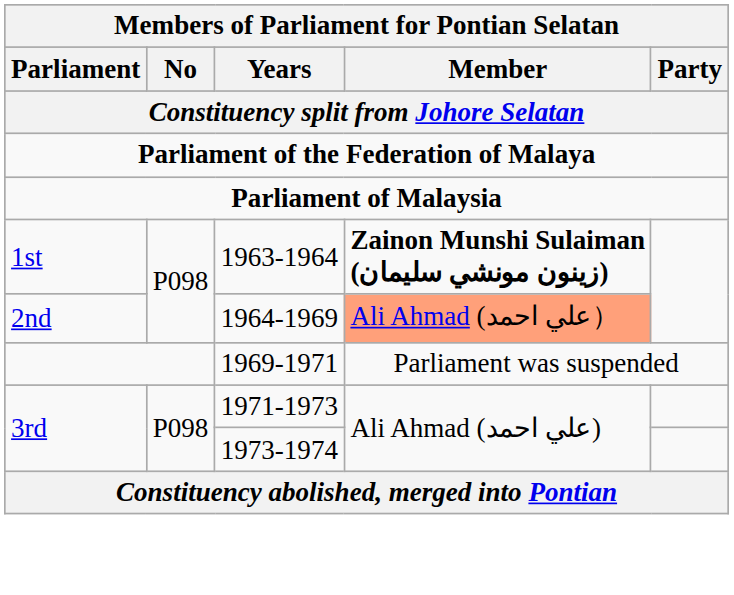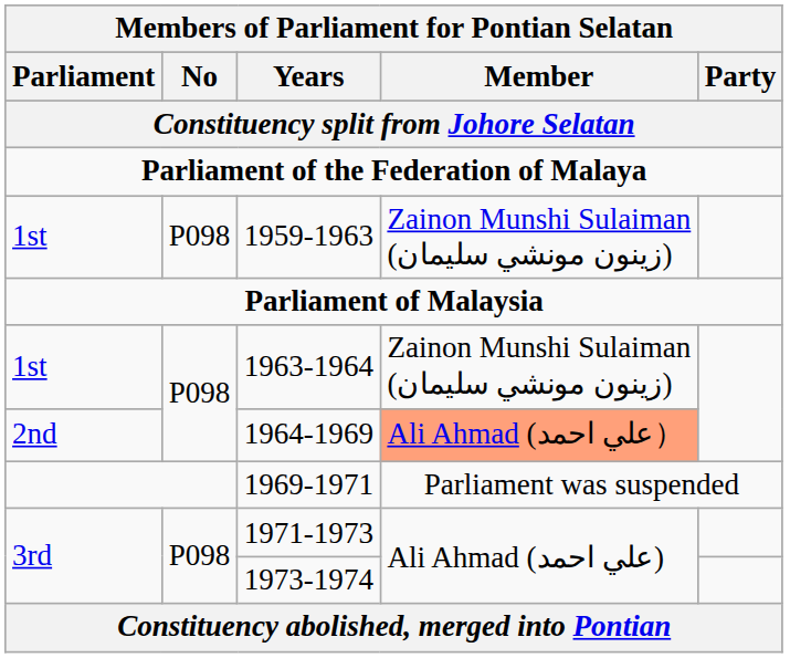+ row: 1st | P098 | 1959-1963 | Zainon Munshi Sulaiman (زينون مونشي سليمان)
1963-1964 | Member: bold -> normal
